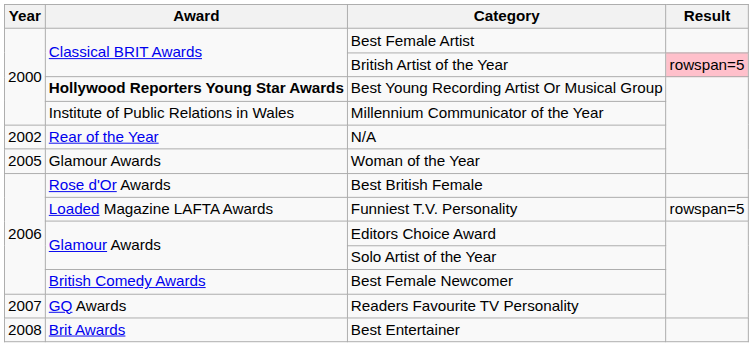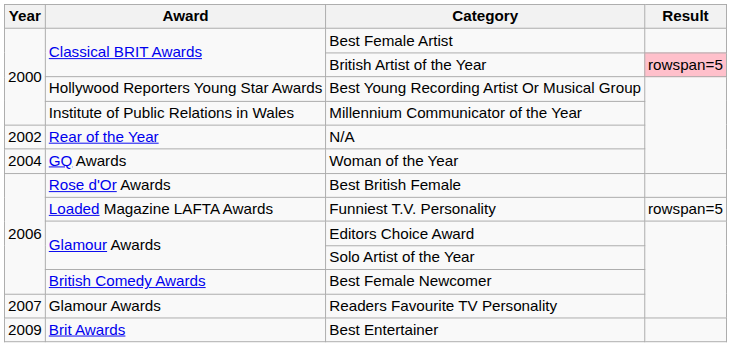Best Young Recording Artist Or Musical Group | Award: bold -> normal
Woman of the Year | Year: 2005 -> 2004
Woman of the Year | Award: Glamour Awards -> GQ Awards
Readers Favourite TV Personality | Award: GQ Awards -> Glamour Awards
Best Entertainer | Year: 2008 -> 2009
